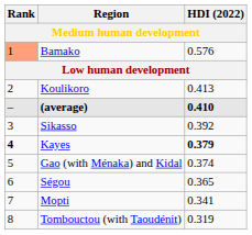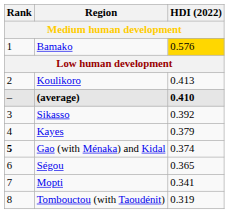Bamako | Rank: lightsalmon background -> no background
Bamako | HDI (2022): no background -> gold background
Kayes | Rank: bold -> normal
Kayes | HDI (2022): bold -> normal
Gao (with Ménaka) and Kidal | Rank: normal -> bold
